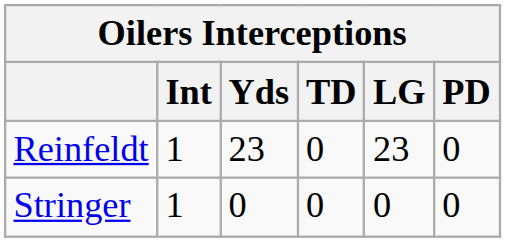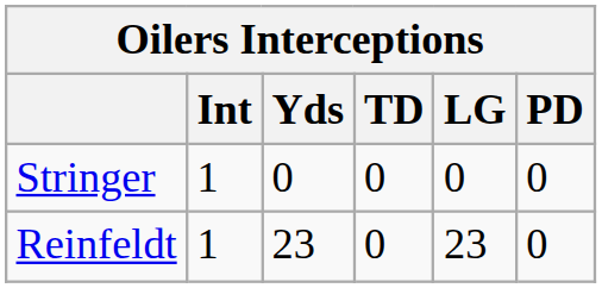rows swapped: Reinfeldt <-> Stringer
